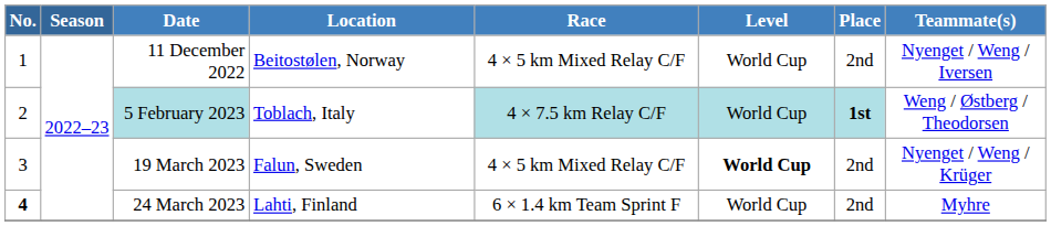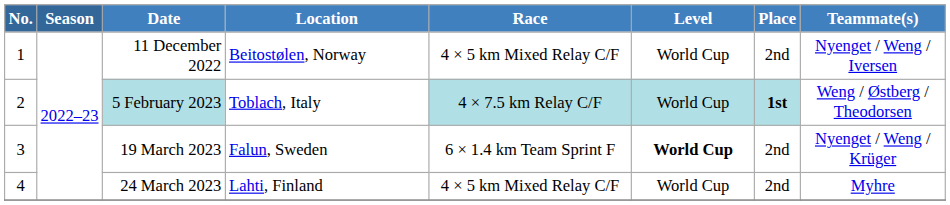19 March 2023 | Race: 4 × 5 km Mixed Relay C/F -> 6 × 1.4 km Team Sprint F
24 March 2023 | No.: bold -> normal
24 March 2023 | Race: 6 × 1.4 km Team Sprint F -> 4 × 5 km Mixed Relay C/F
